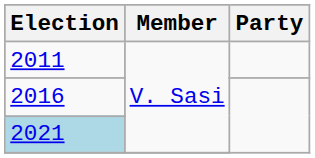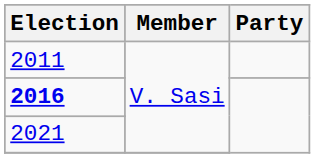2016 | Election: normal -> bold
2021 | Election: lightblue background -> no background
